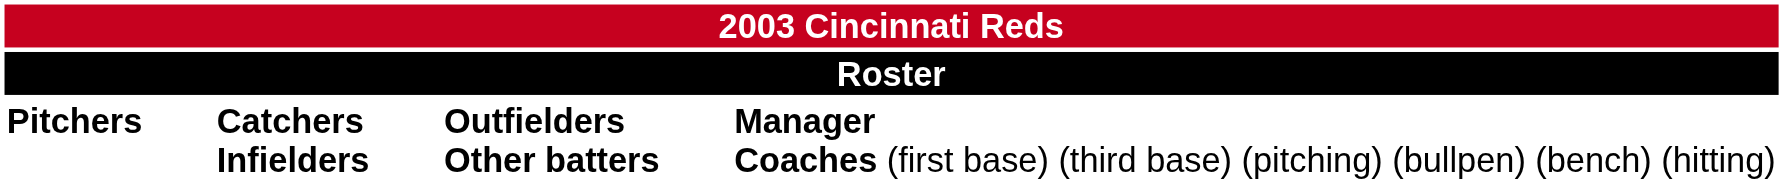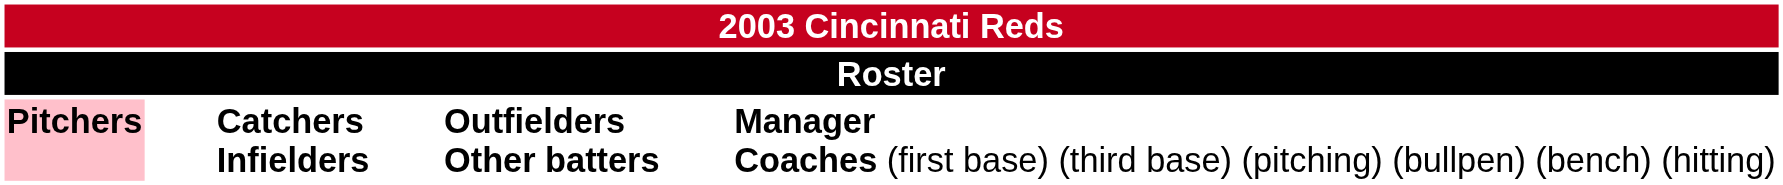Pitchers | column 1: no background -> pink background
